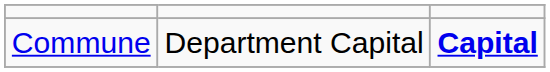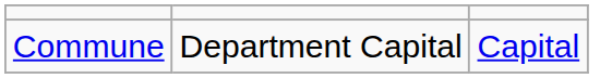Commune | column 3: bold -> normal
